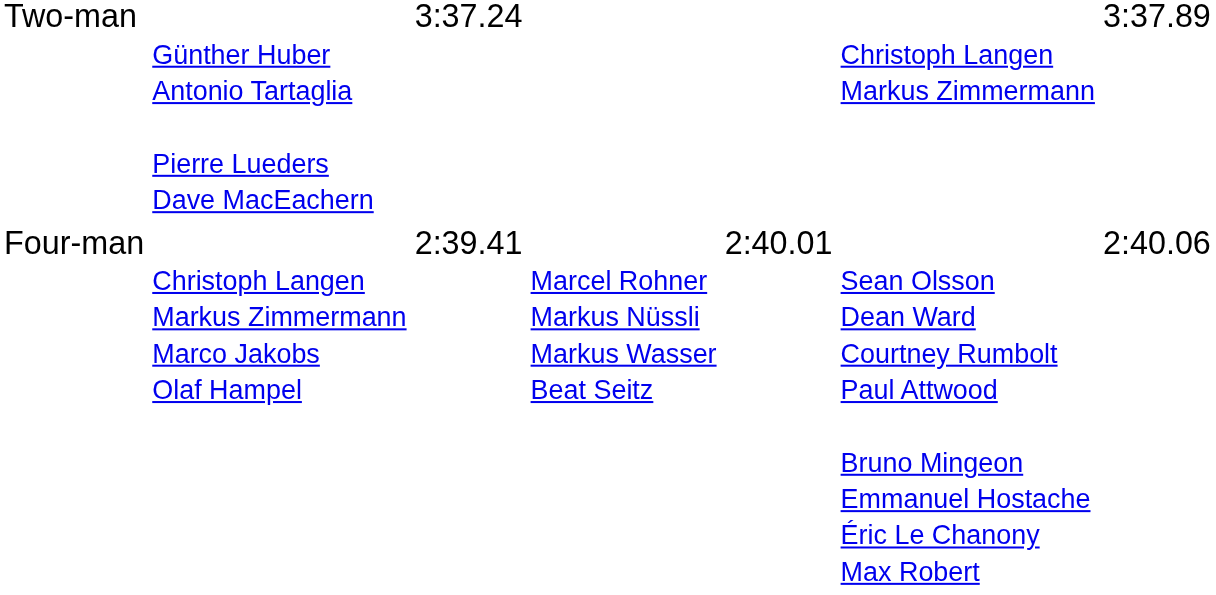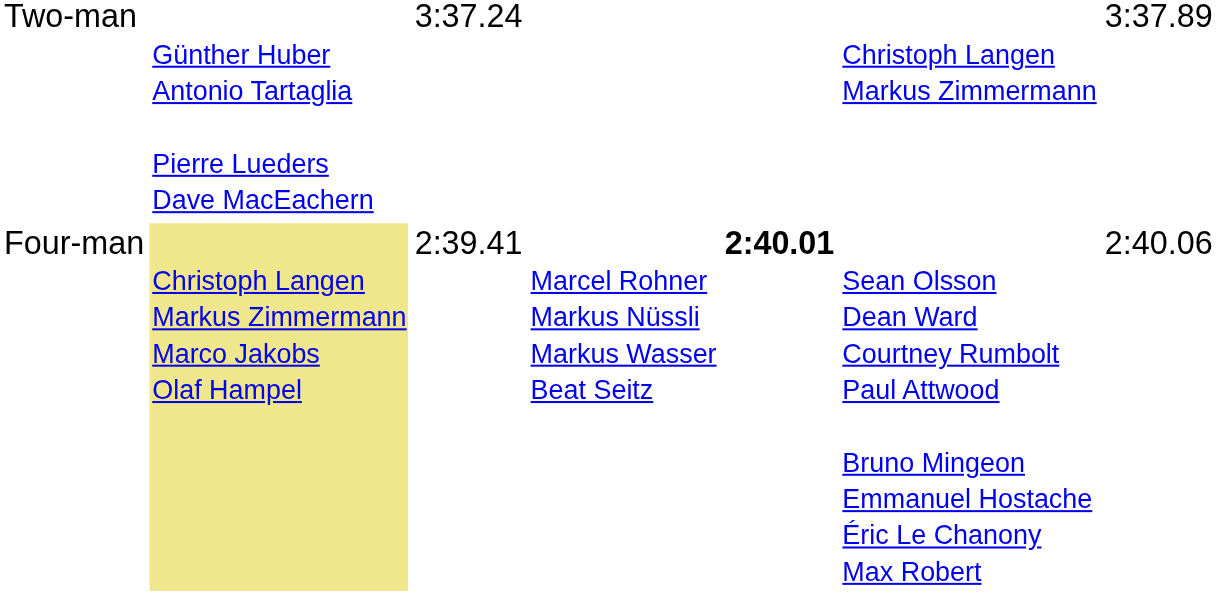Four-man | column 2: no background -> khaki background
Four-man | column 5: normal -> bold
